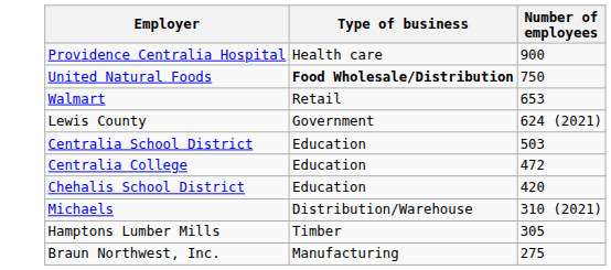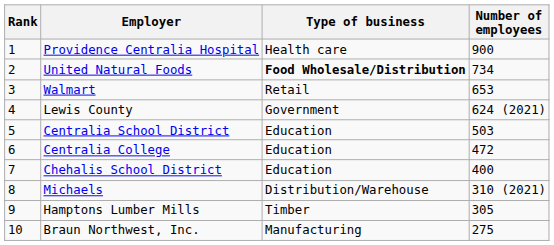+ column: Rank | 1 | 2 | 3 | 4 | 5 | 6 | 7 | 8 | 9 | 10
United Natural Foods | Number of employees: 750 -> 734
Chehalis School District | Number of employees: 420 -> 400
